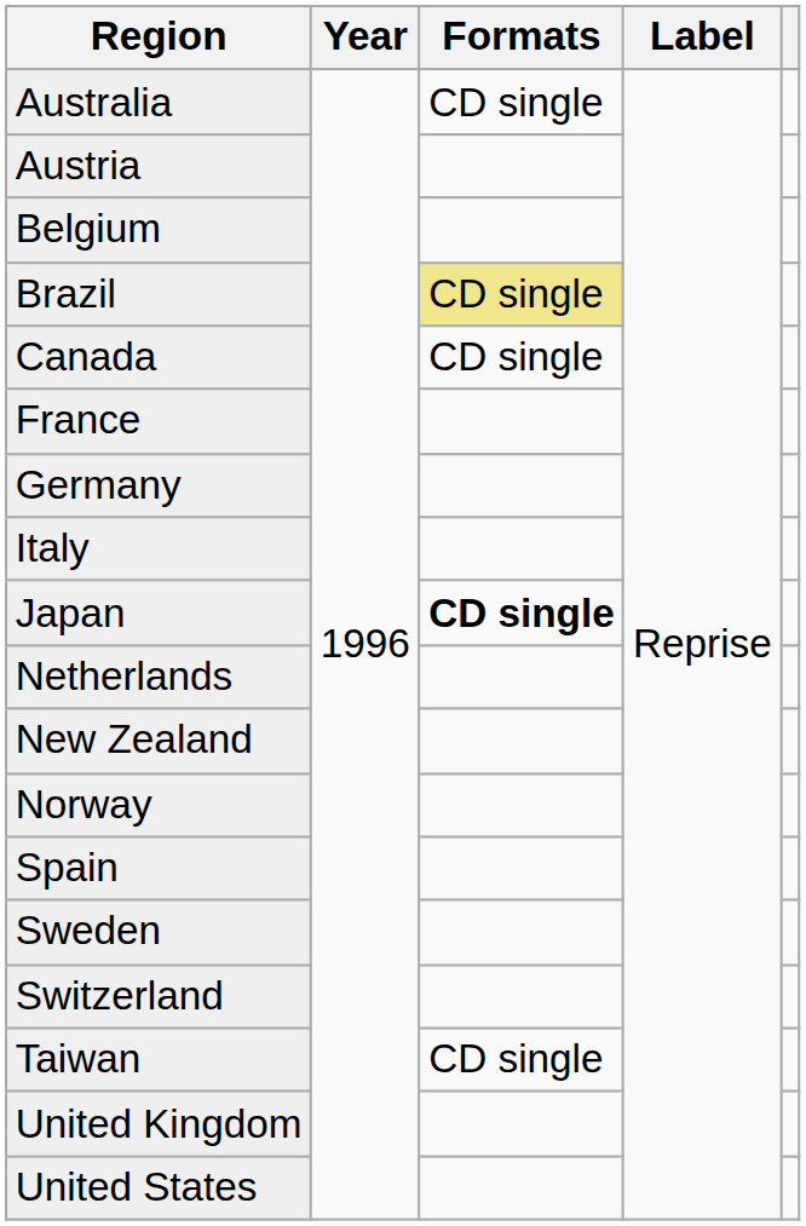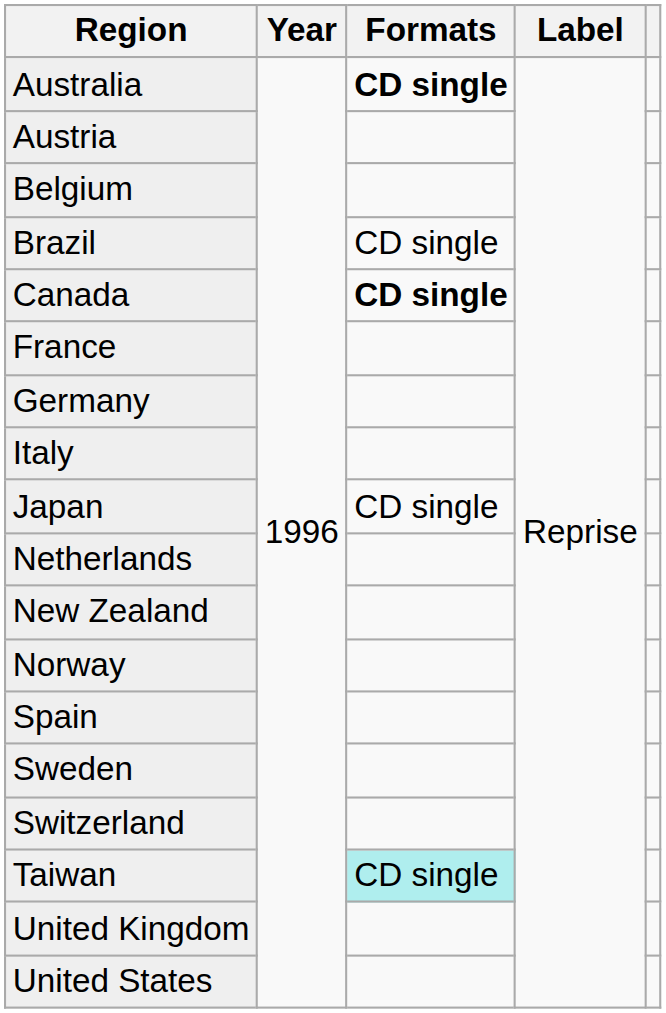Australia | Formats: normal -> bold
Brazil | Formats: khaki background -> no background
Canada | Formats: normal -> bold
Japan | Formats: bold -> normal
Taiwan | Formats: no background -> paleturquoise background
